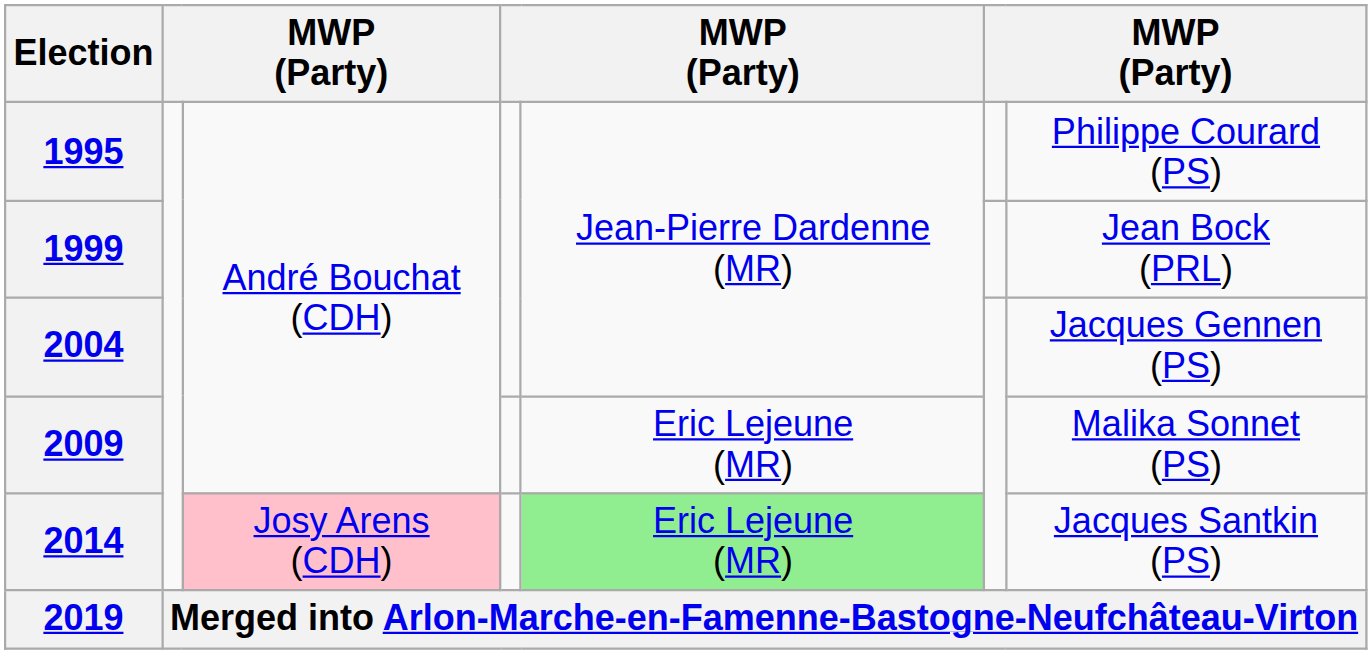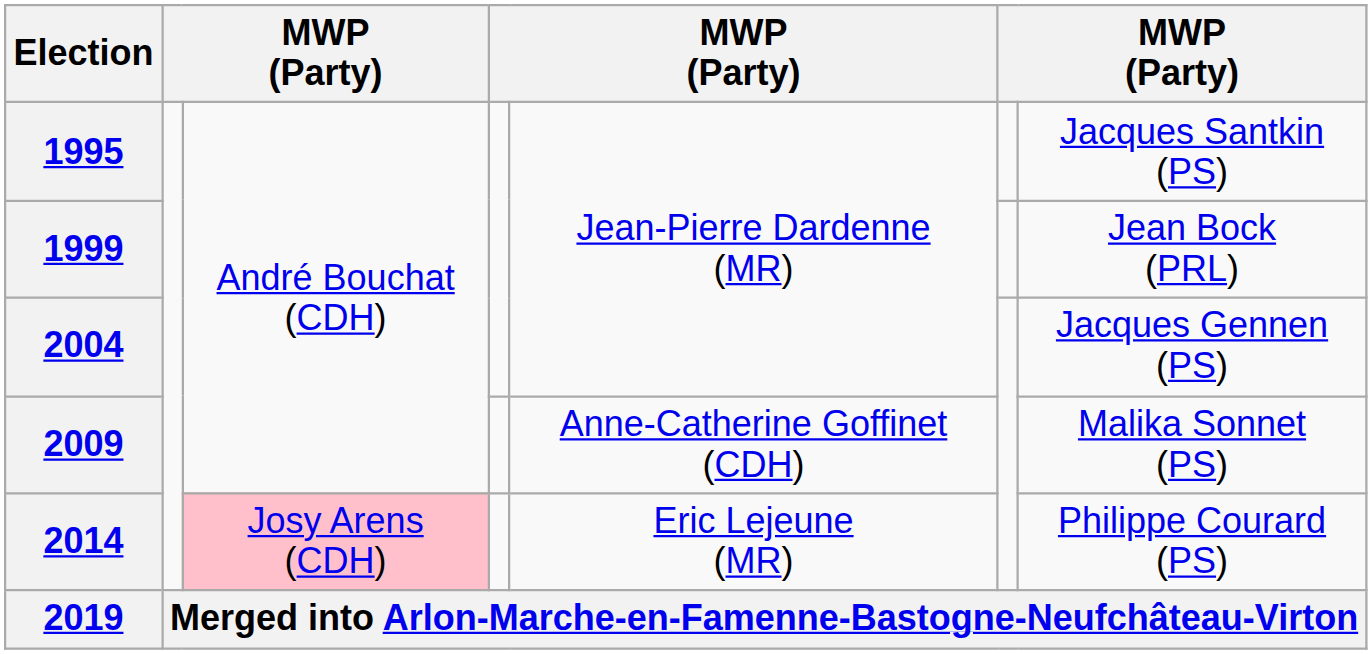1995 | column 7: Philippe Courard (PS) -> Jacques Santkin (PS)
2009 | column 5: Eric Lejeune (MR) -> Anne-Catherine Goffinet (CDH)
2014 | column 5: lightgreen background -> no background
2014 | column 7: Jacques Santkin (PS) -> Philippe Courard (PS)
